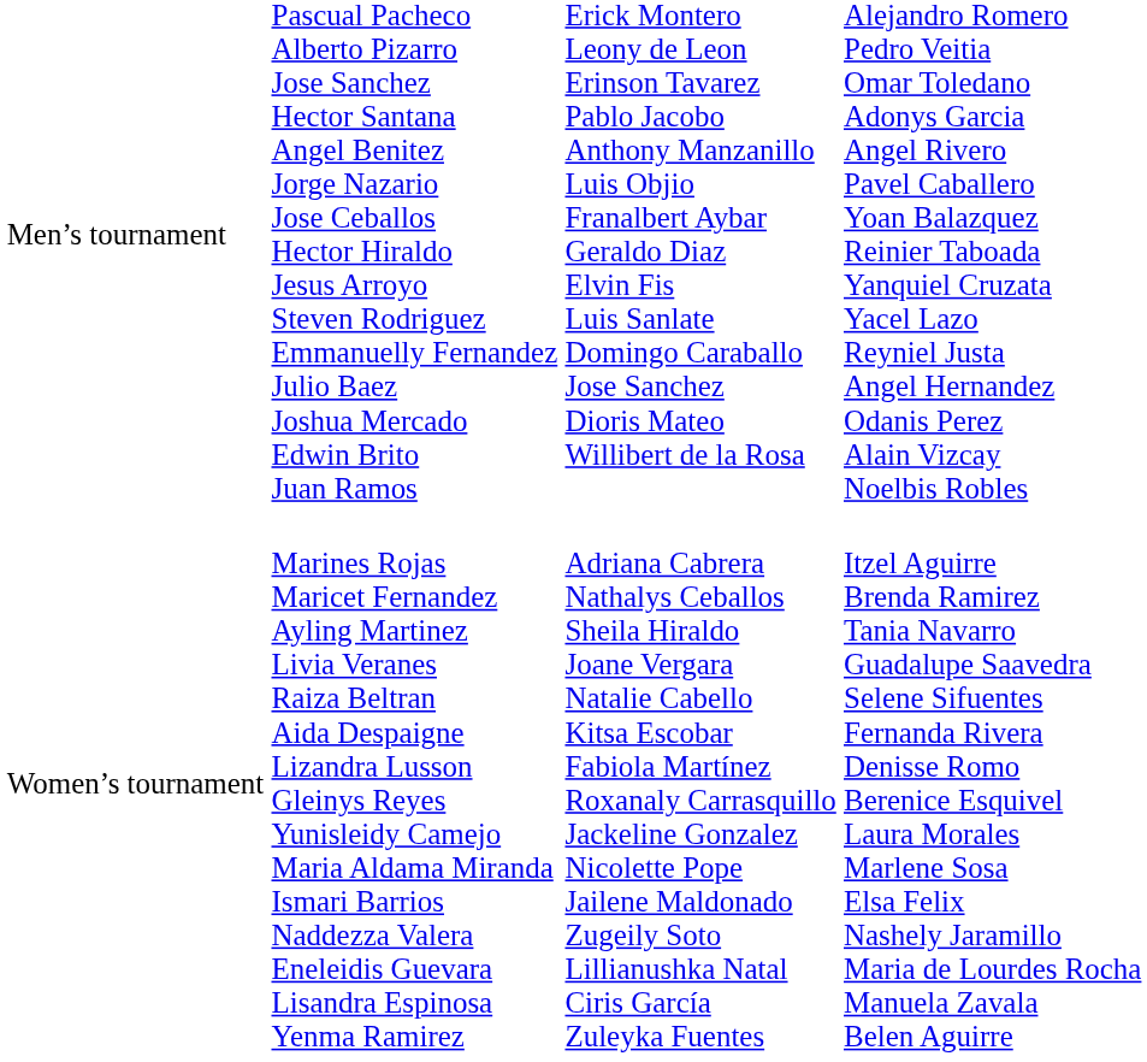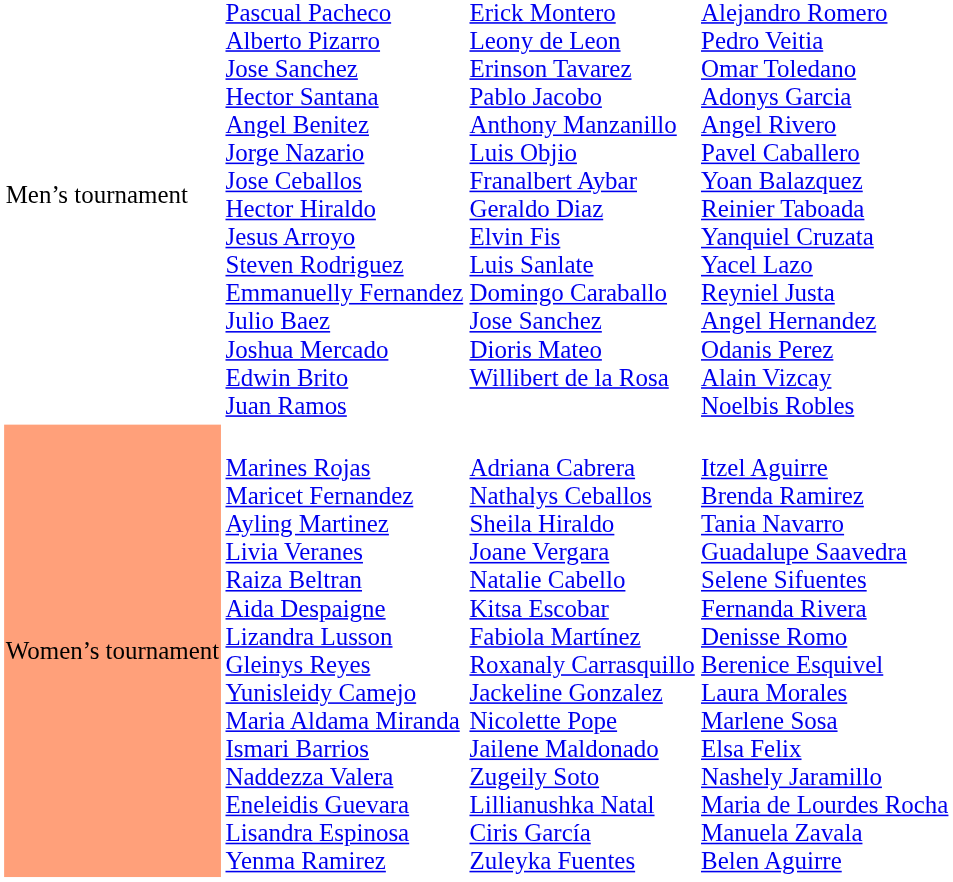Women’s tournament | column 1: no background -> lightsalmon background
